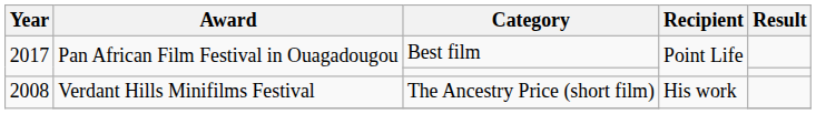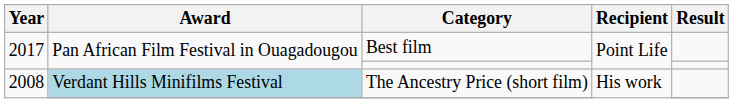The Ancestry Price (short film) | Award: no background -> lightblue background
